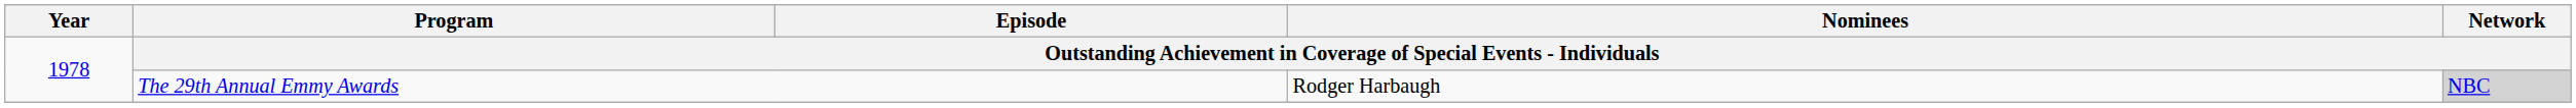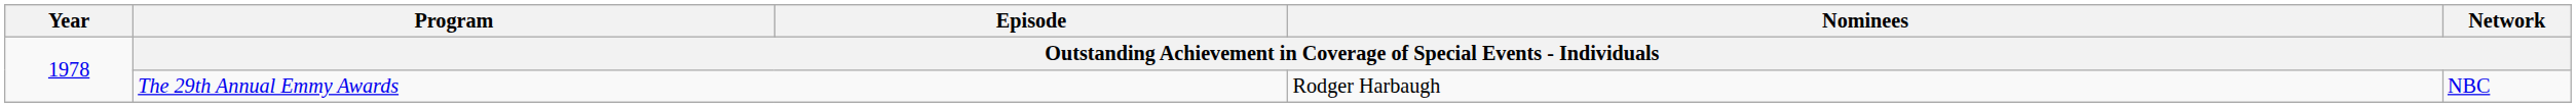The 29th Annual Emmy Awards | Network: lightgrey background -> no background
